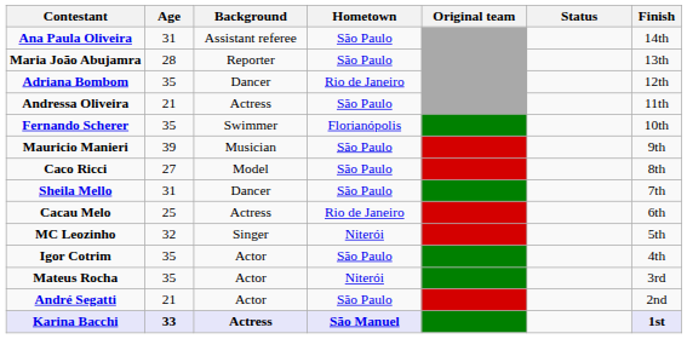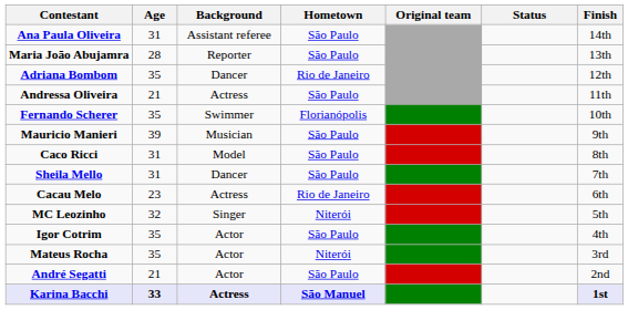Caco Ricci | Age: 27 -> 31
Cacau Melo | Age: 25 -> 23
